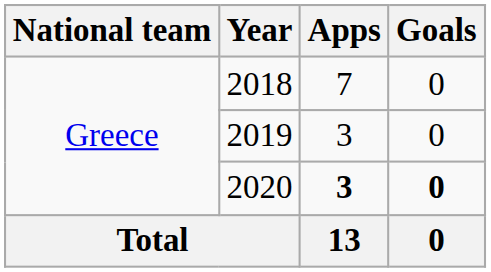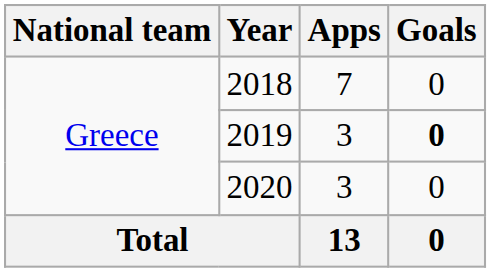2019 | Goals: normal -> bold
2020 | Apps: bold -> normal
2020 | Goals: bold -> normal
